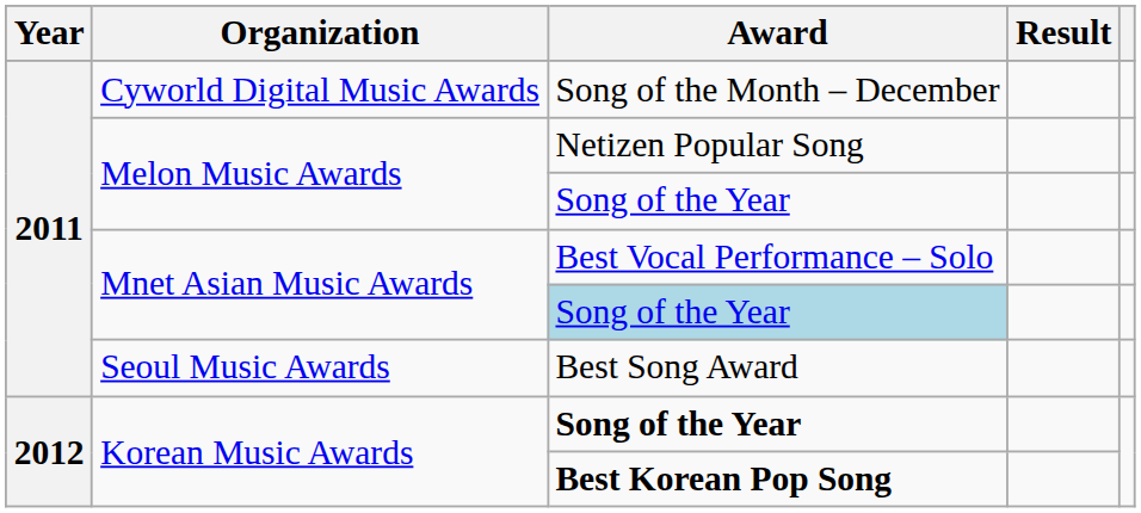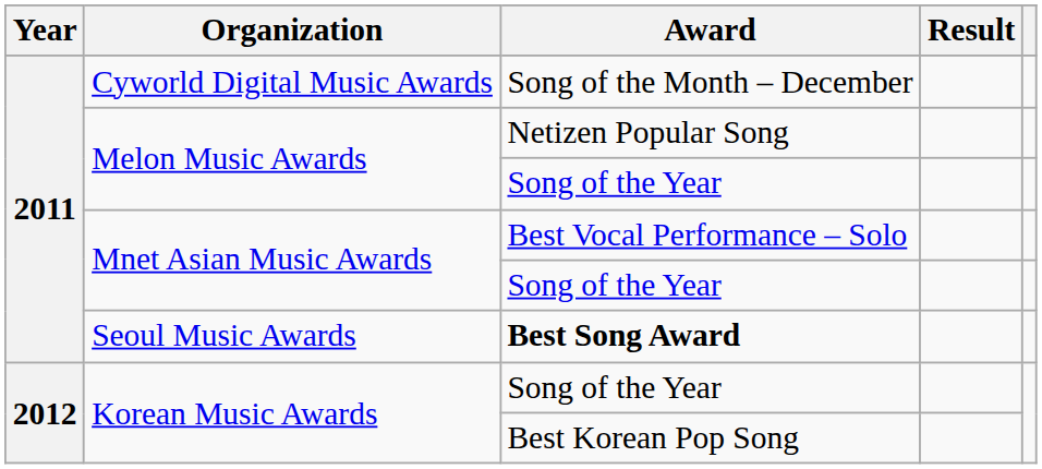Mnet Asian Music Awards / Song of the Year | Award: lightblue background -> no background
Best Song Award | Award: normal -> bold
Korean Music Awards / Song of the Year | Award: bold -> normal
Best Korean Pop Song | Award: bold -> normal
